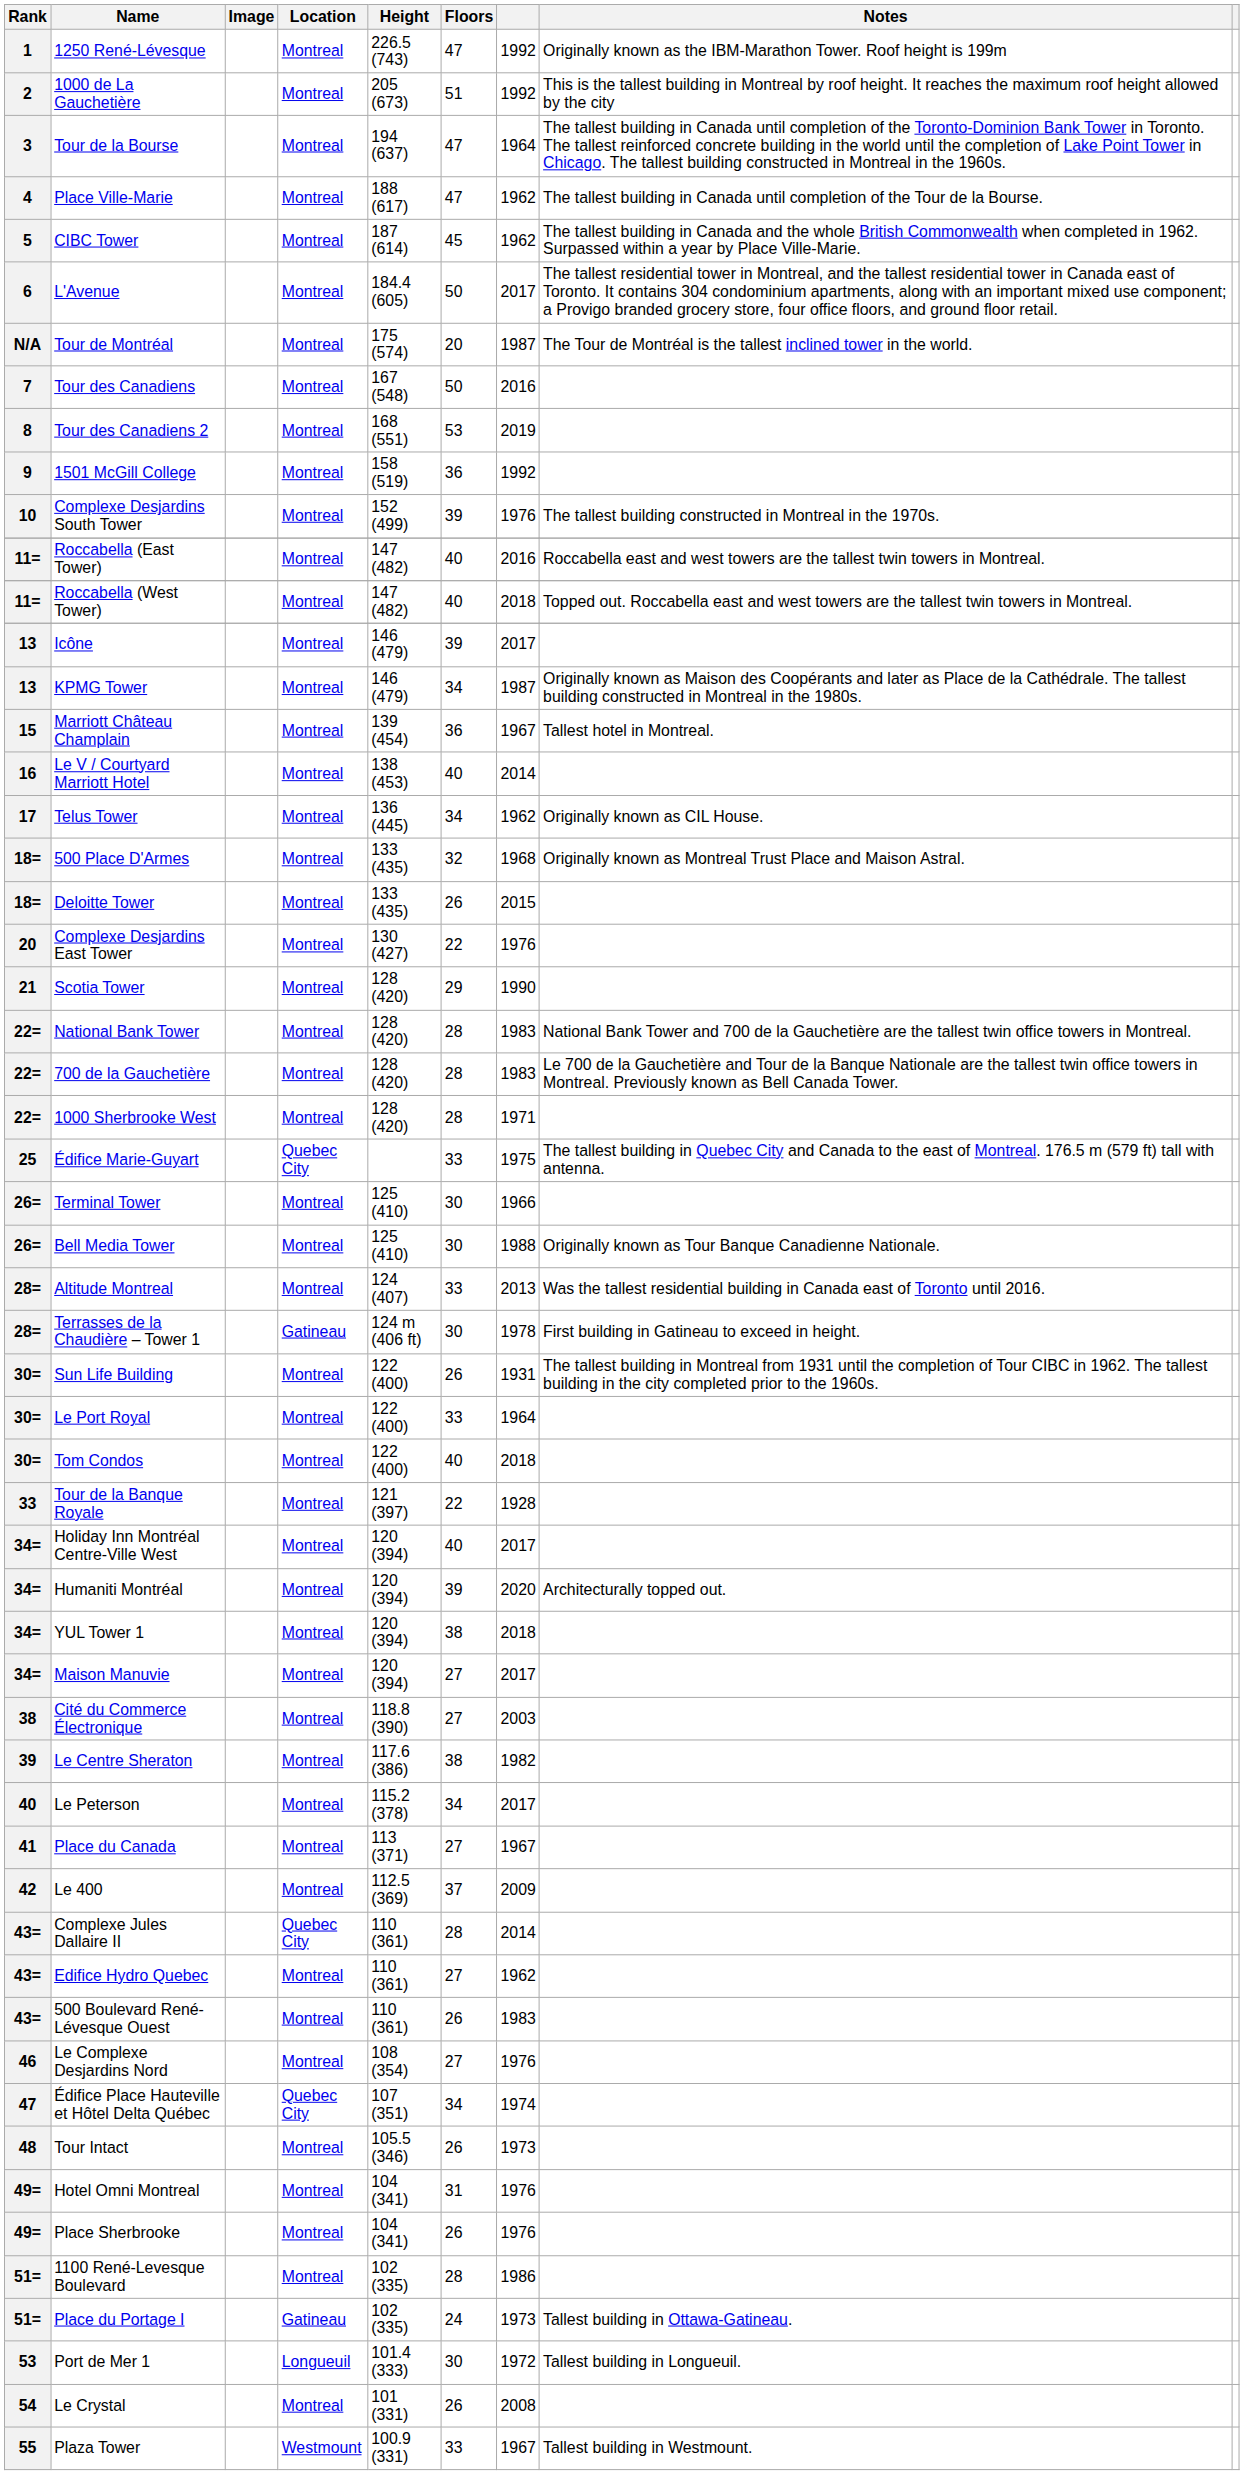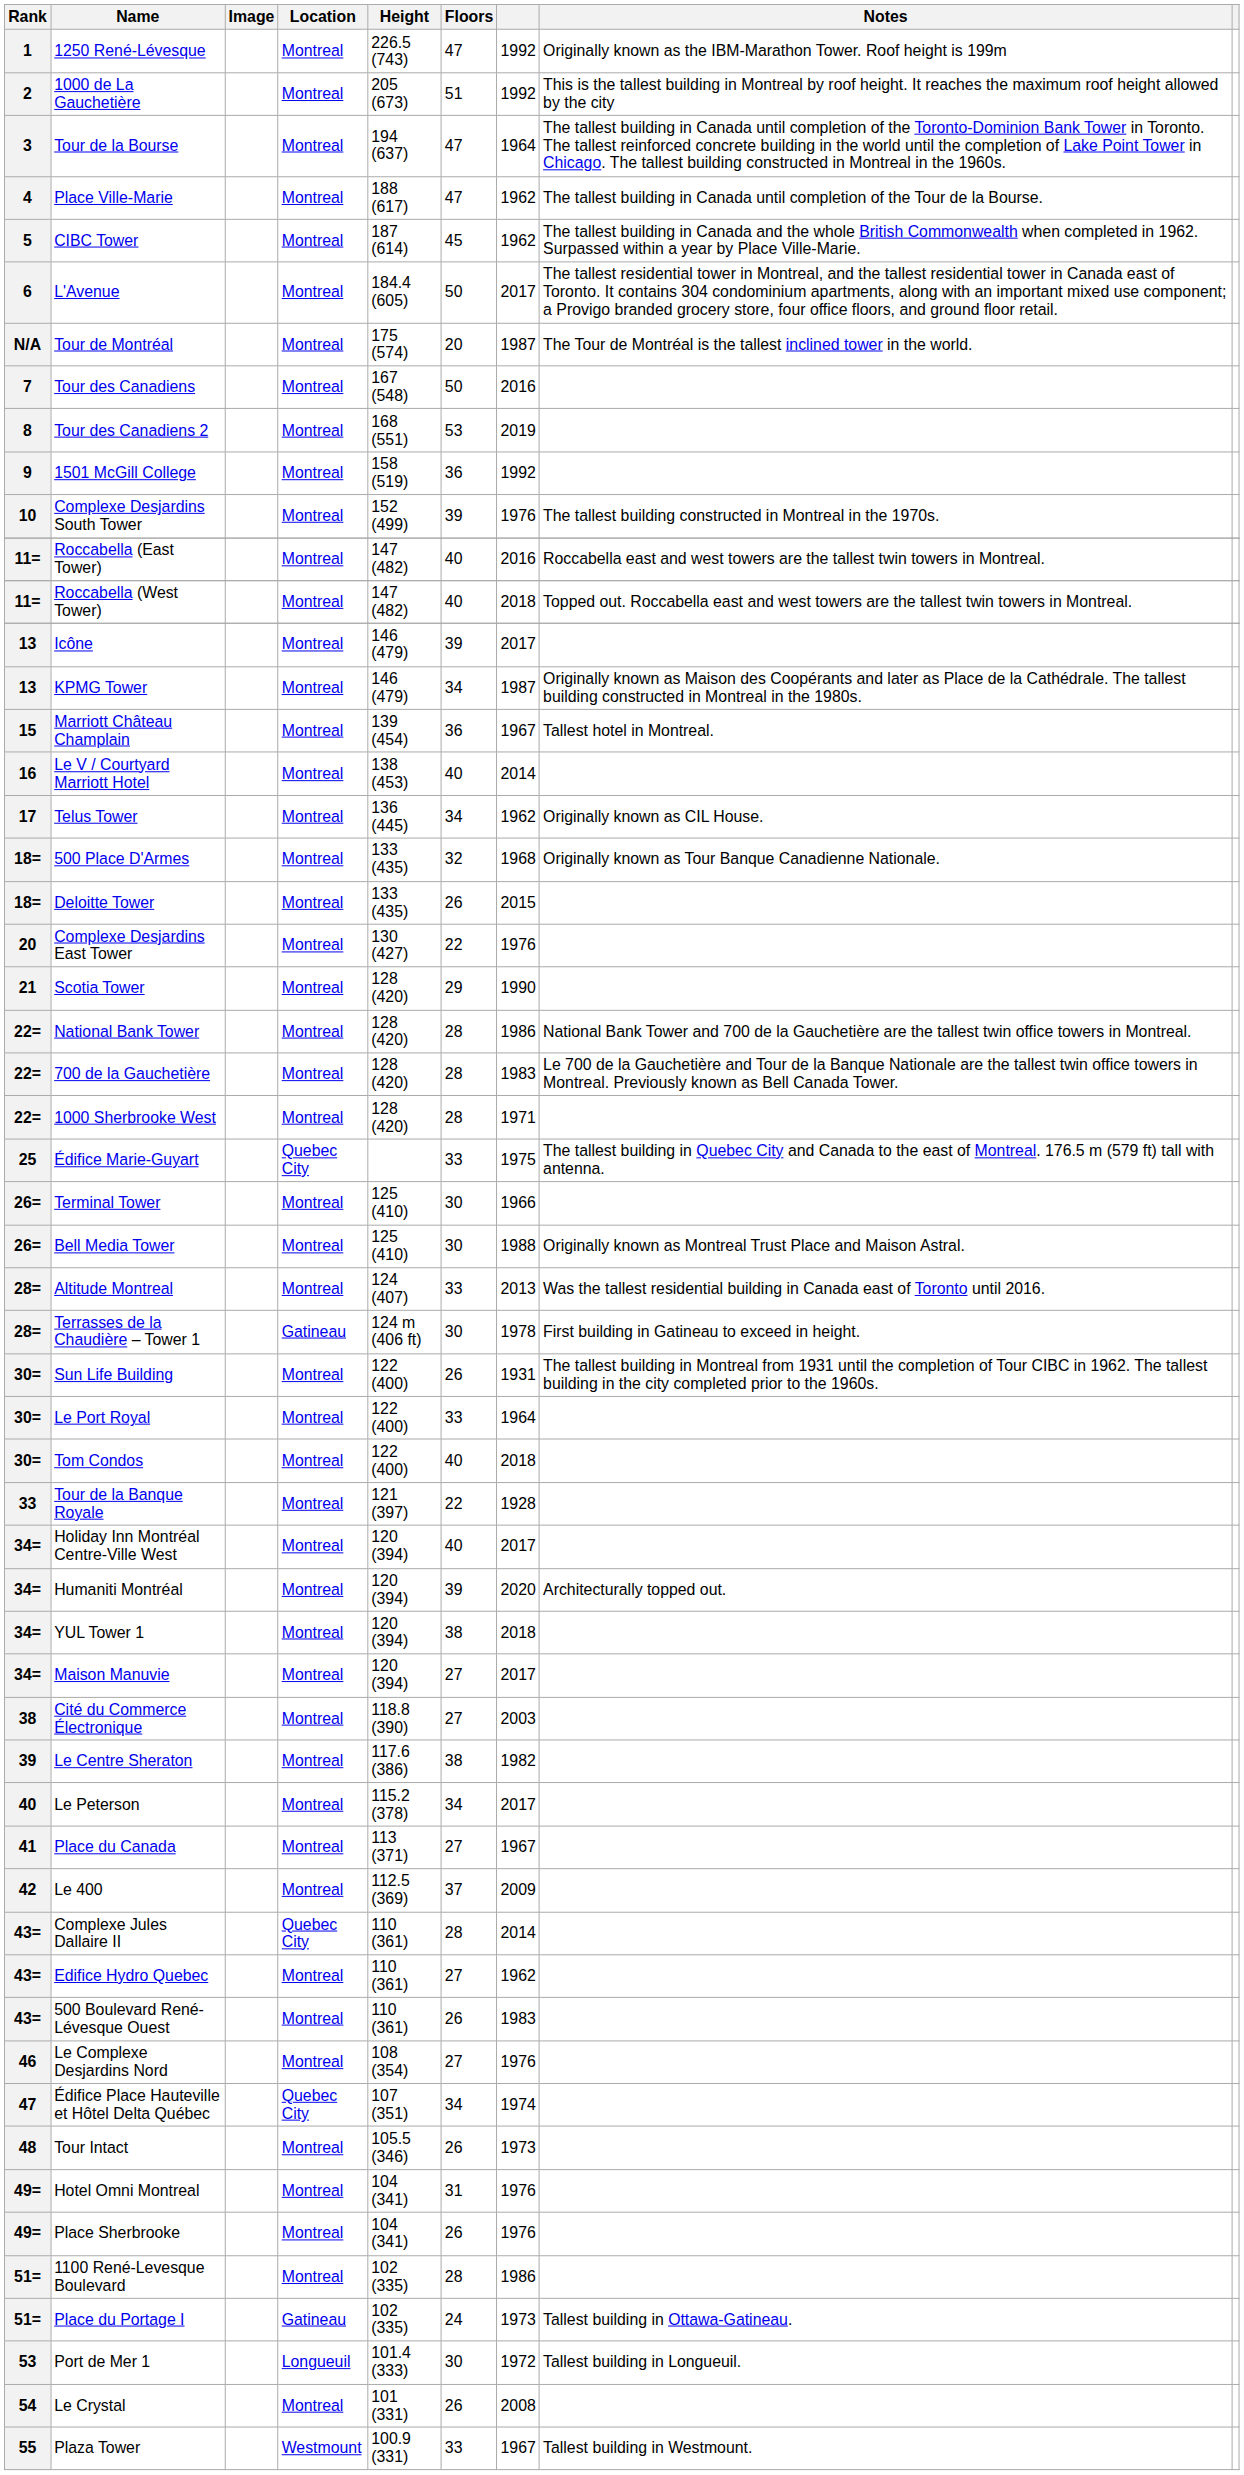500 Place D'Armes | Notes: Originally known as Montreal Trust Place and Maison Astral. -> Originally known as Tour Banque Canadienne Nationale.
National Bank Tower | column 7: 1983 -> 1986
Bell Media Tower | Notes: Originally known as Tour Banque Canadienne Nationale. -> Originally known as Montreal Trust Place and Maison Astral.
